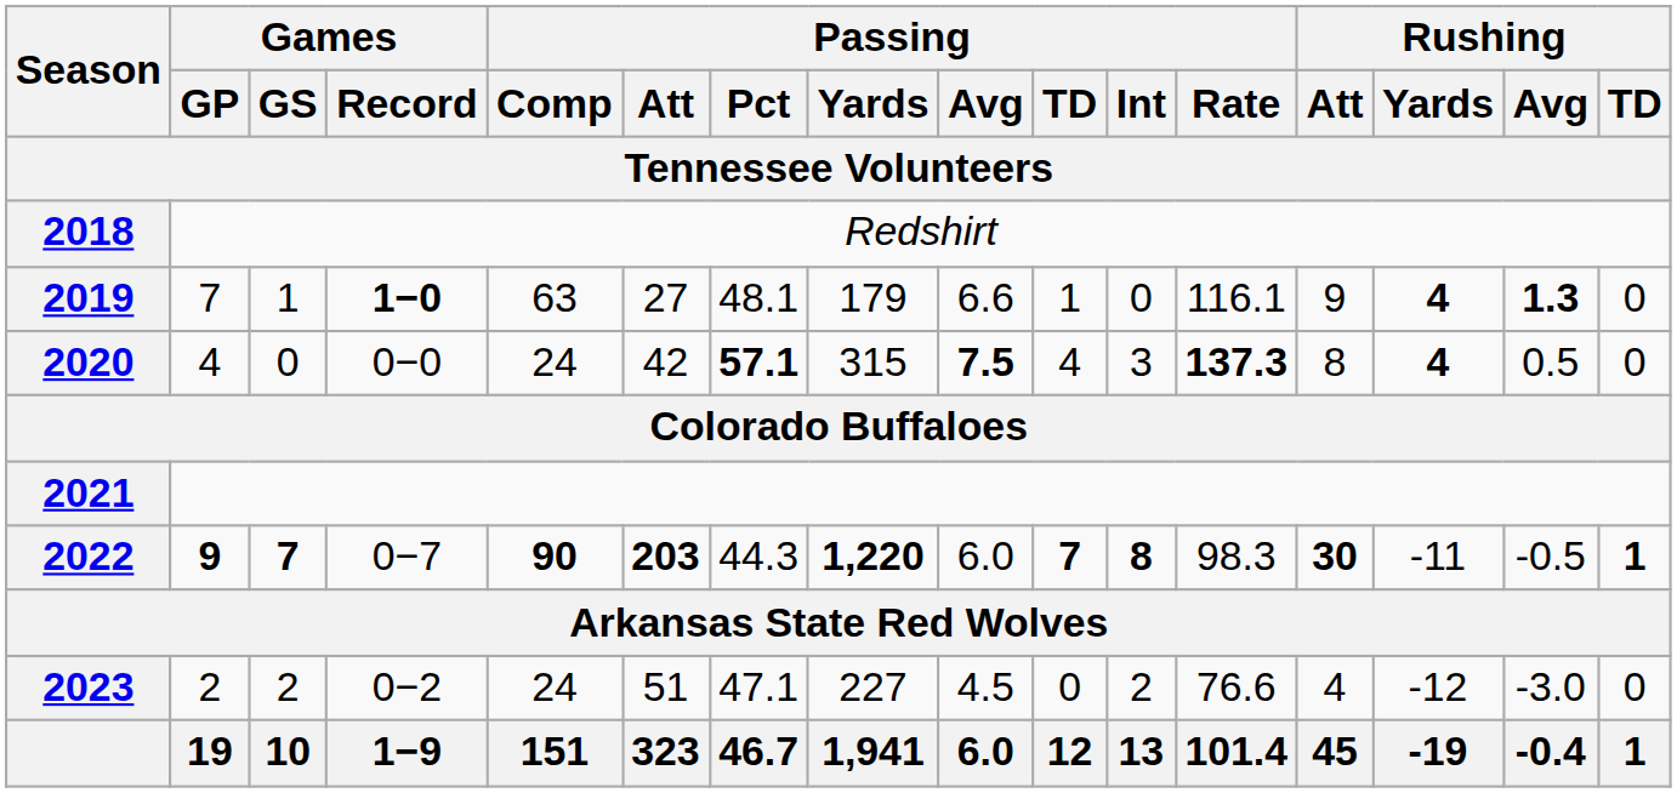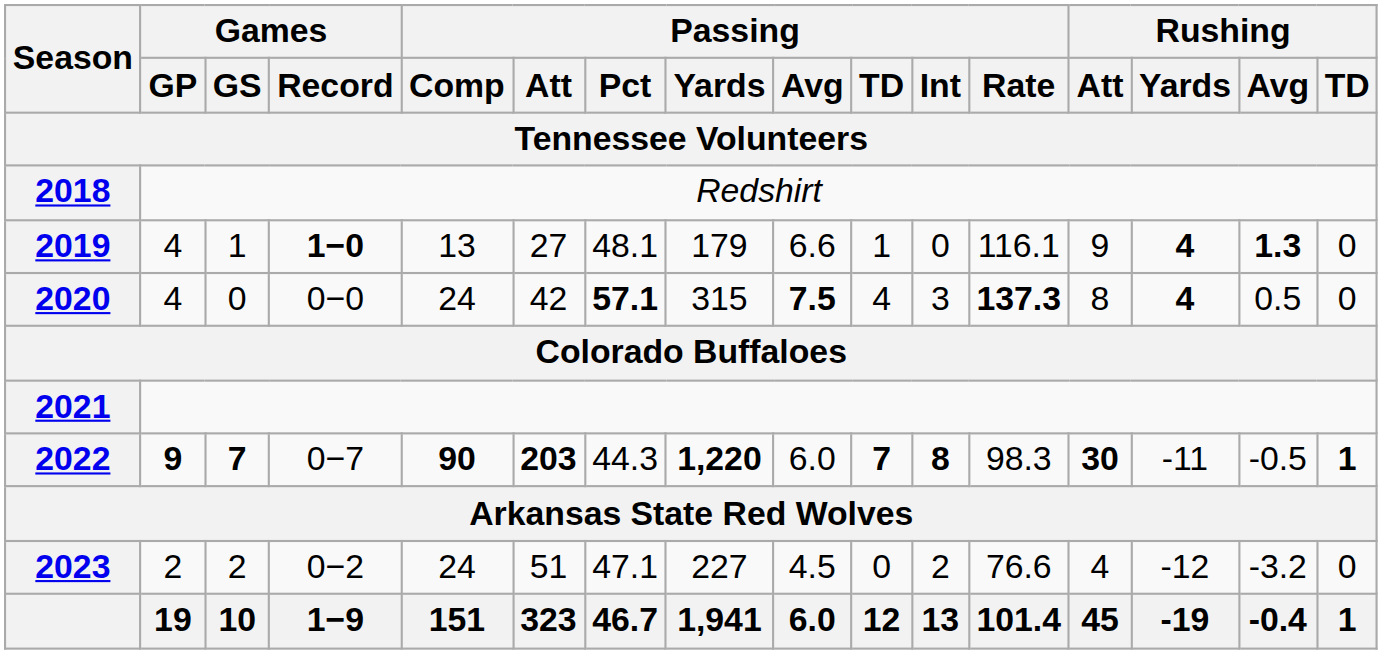2019 | Games / GP / Tennessee Volunteers: 7 -> 4
2019 | Passing / Comp / Tennessee Volunteers: 63 -> 13
2023 | Rushing / Avg / Tennessee Volunteers: -3.0 -> -3.2
